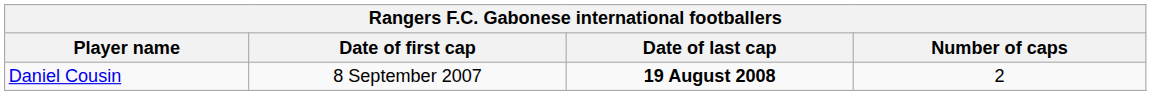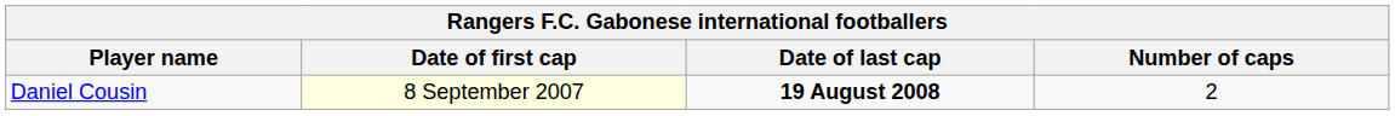Daniel Cousin | Date of first cap: no background -> lightyellow background
